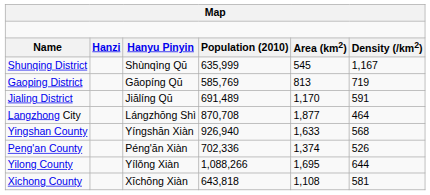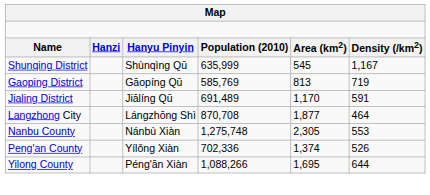+ row: Nanbu County | Nánbù Xiàn | 1,275,748 | 2,305 | 553
- row: Yingshan County | Yíngshān Xiàn | 926,940 | 1,633 | 568
Peng'an County | column 3: Péng'ān Xiàn -> Yílǒng Xiàn
Yilong County | column 3: Yílǒng Xiàn -> Péng'ān Xiàn
- row: Xichong County | Xīchōng Xiàn | 643,818 | 1,108 | 581
